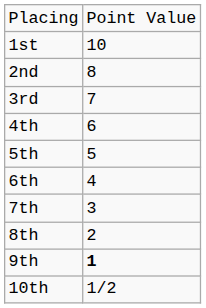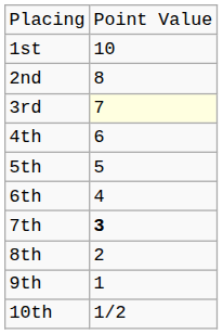3rd | column 2: no background -> lightyellow background
7th | column 2: normal -> bold
9th | column 2: bold -> normal
